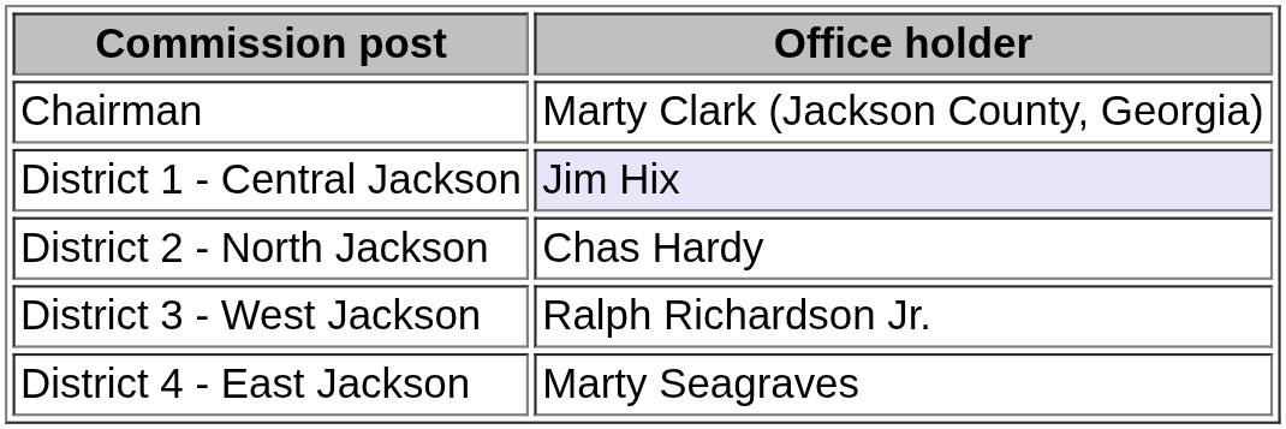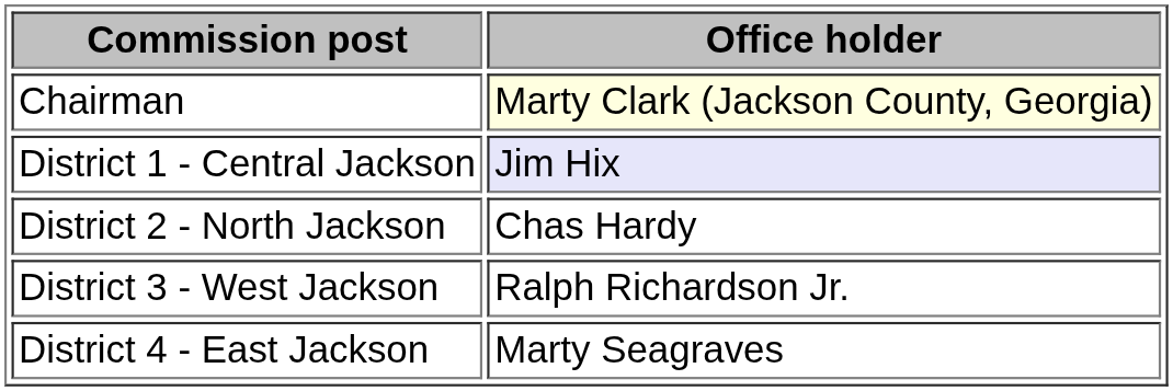Chairman | Office holder: no background -> lightyellow background
